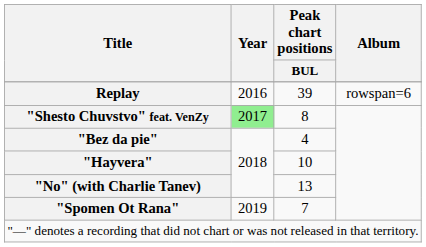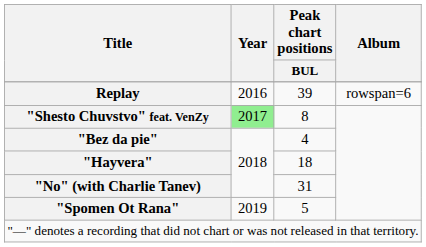"Hayvera" | Peak chart positions / BUL: 10 -> 18
"No" (with Charlie Tanev) | Peak chart positions / BUL: 13 -> 31
"Spomen Ot Rana" | Peak chart positions / BUL: 7 -> 5
